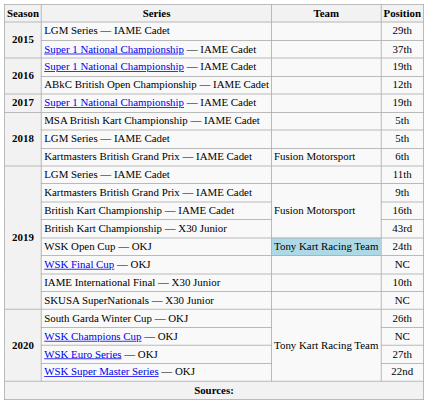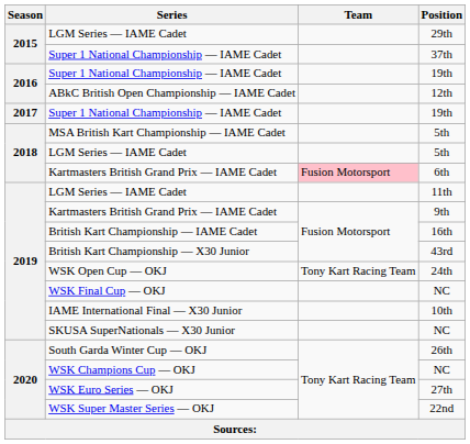6th | Team: no background -> pink background
24th | Team: lightblue background -> no background
